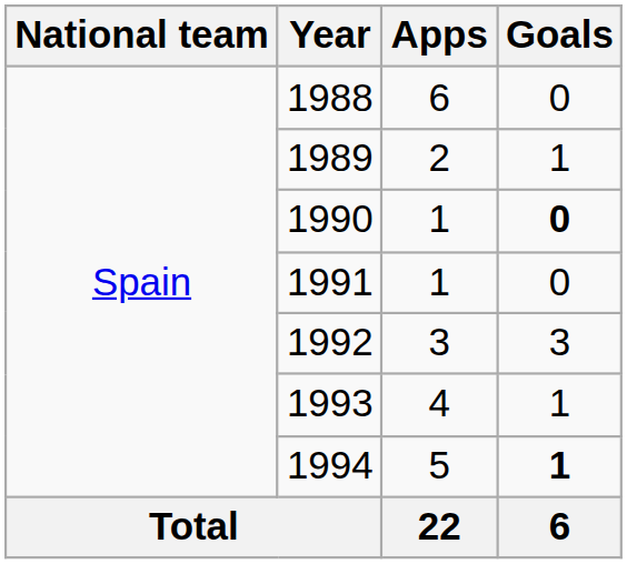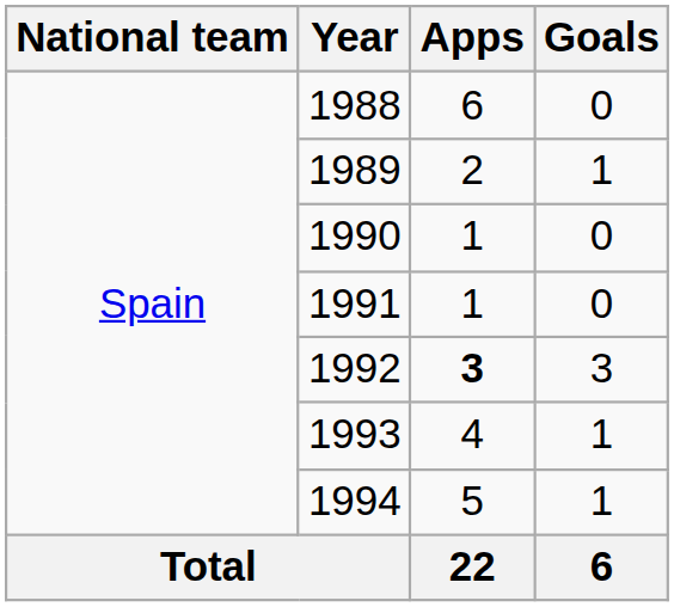1990 | Goals: bold -> normal
1992 | Apps: normal -> bold
1994 | Goals: bold -> normal
